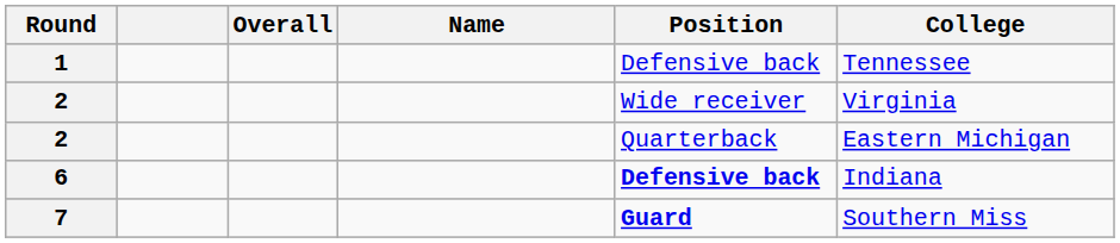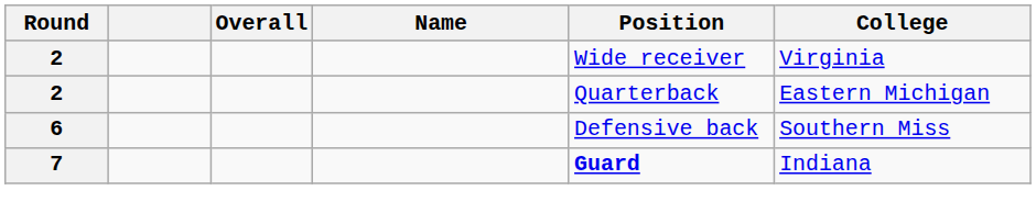- row: 1 | Defensive back | Tennessee
6 | Position: bold -> normal
6 | College: Indiana -> Southern Miss
7 | College: Southern Miss -> Indiana
